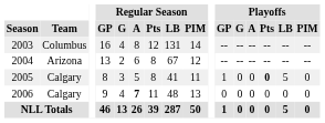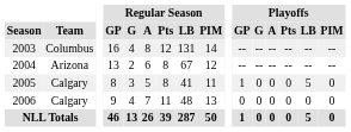2005 | Playoffs / Pts: bold -> normal
2006 | Regular Season / A: bold -> normal
